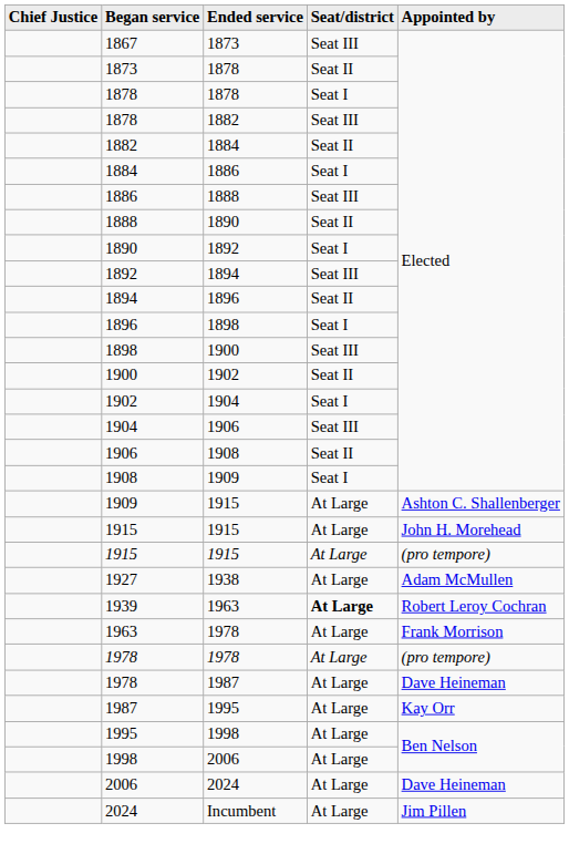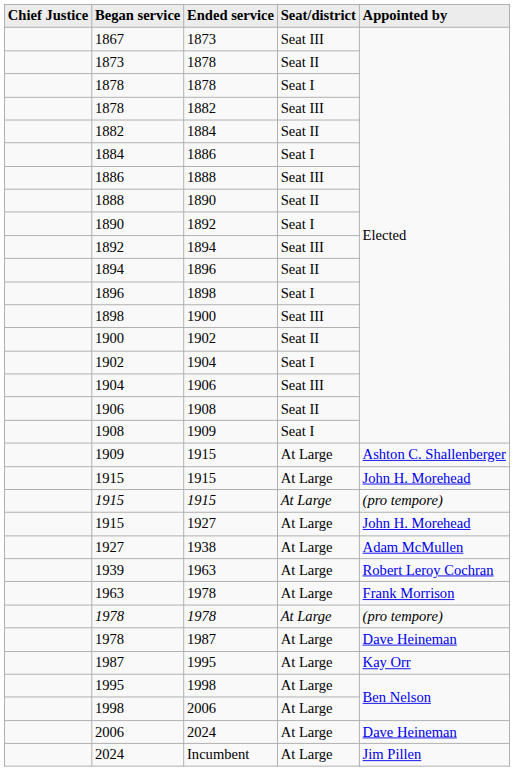+ row: 1915 | 1927 | At Large | John H. Morehead
1939 | Seat/district: bold -> normal
